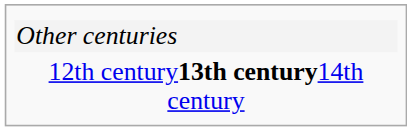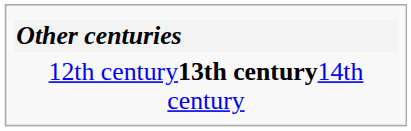row 1 | column 1: normal -> bold
